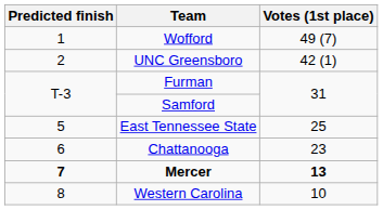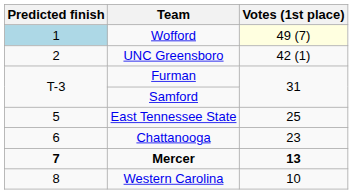Wofford | Predicted finish: no background -> lightblue background
Wofford | Votes (1st place): no background -> lightyellow background
